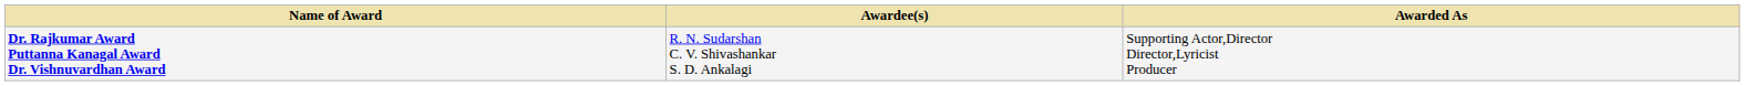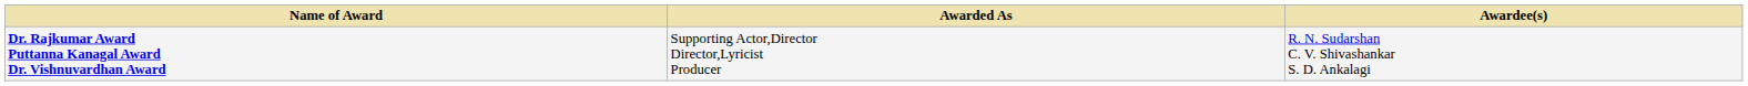columns swapped: Awardee(s) <-> Awarded As
